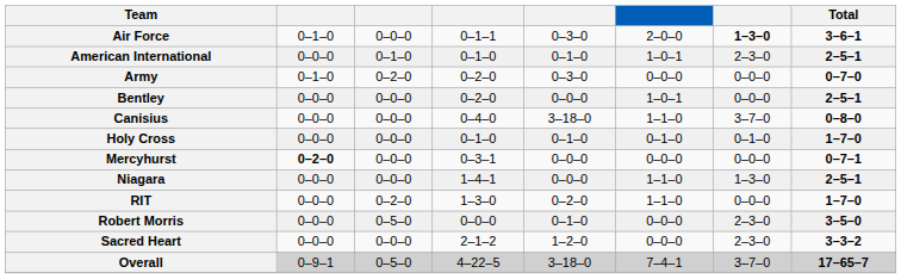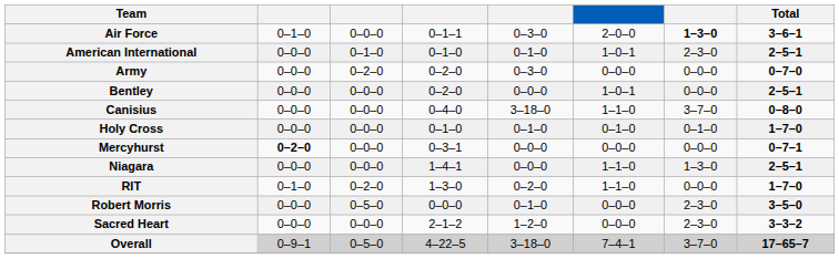Army | column 2: 0–1–0 -> 0–0–0
RIT | column 2: 0–0–0 -> 0–1–0
